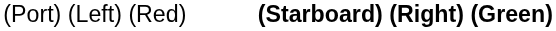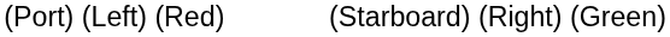(Port) (Left) (Red) | column 2: bold -> normal
